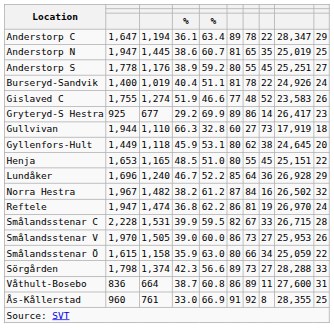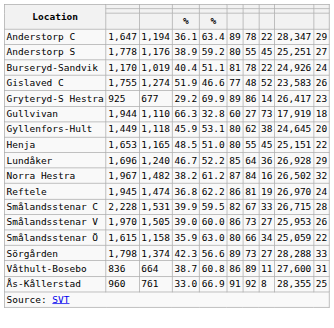- row: Anderstorp N | 1,947 | 1,445 | 38.6 | 60.7 | 81 | 65 | 35 | 25,019 | 25
Burseryd-Sandvik | column 2: 1,400 -> 1,170
Reftele | column 2: 1,947 -> 1,945
